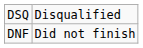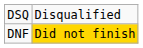DNF | column 2: no background -> gold background
